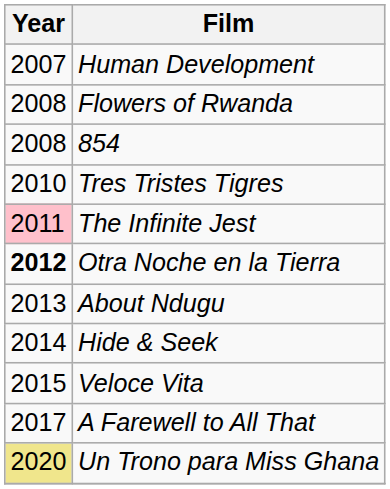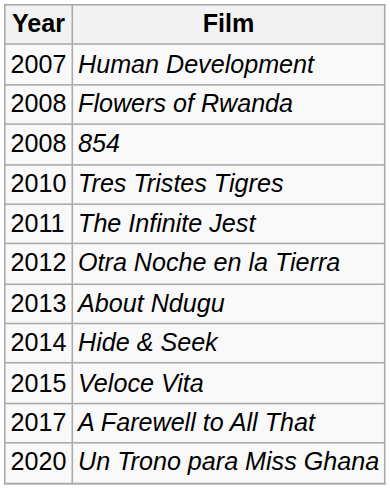The Infinite Jest | Year: pink background -> no background
Otra Noche en la Tierra | Year: bold -> normal
Un Trono para Miss Ghana | Year: khaki background -> no background
